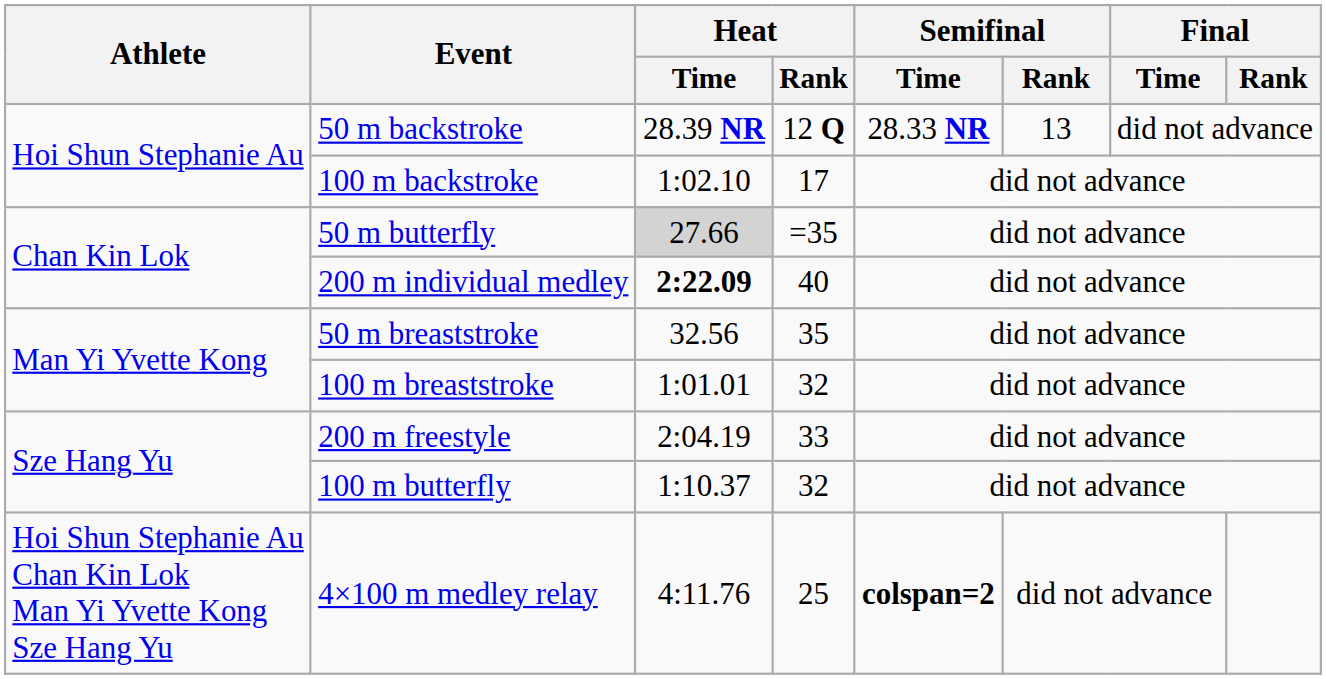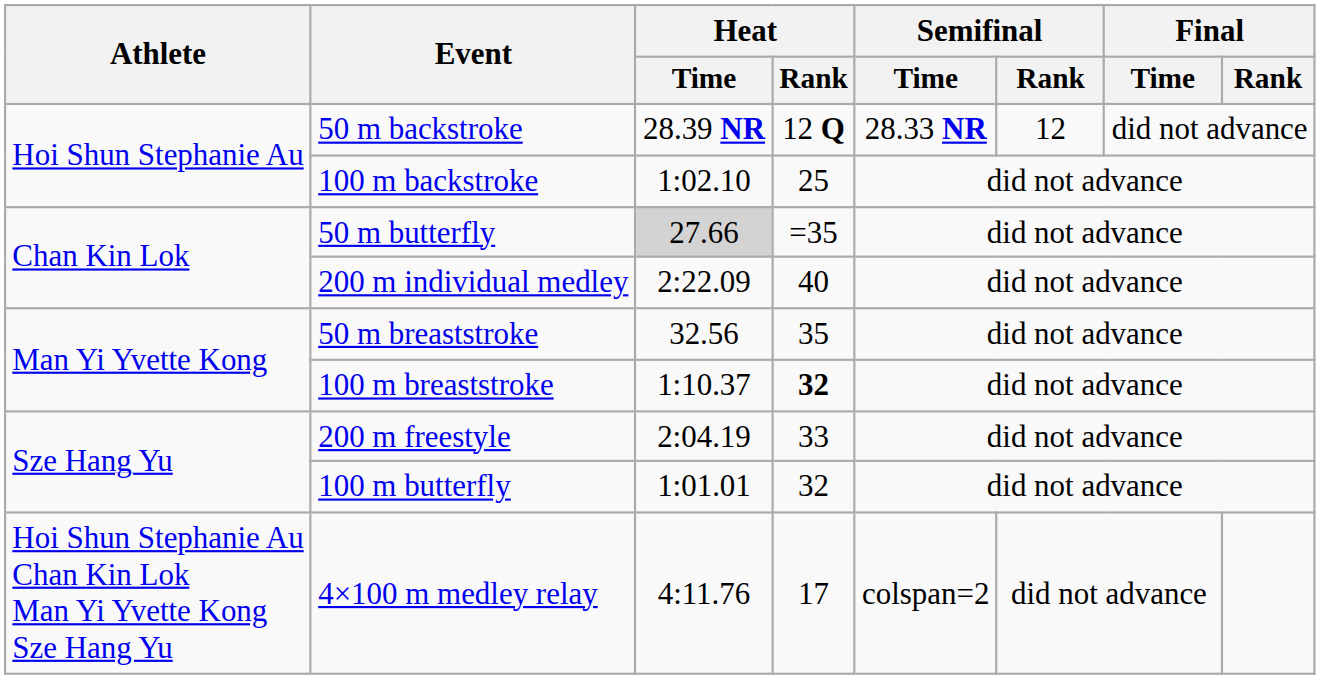50 m backstroke | Semifinal / Rank: 13 -> 12
100 m backstroke | Heat / Rank: 17 -> 25
200 m individual medley | Heat / Time: bold -> normal
100 m breaststroke | Heat / Time: 1:01.01 -> 1:10.37
100 m breaststroke | Heat / Rank: normal -> bold
100 m butterfly | Heat / Time: 1:10.37 -> 1:01.01
4×100 m medley relay | Heat / Rank: 25 -> 17
4×100 m medley relay | Semifinal / Time: bold -> normal
